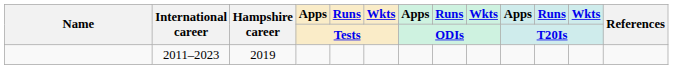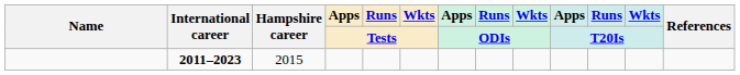row 3 | International career: normal -> bold
row 3 | Hampshire career: 2019 -> 2015
